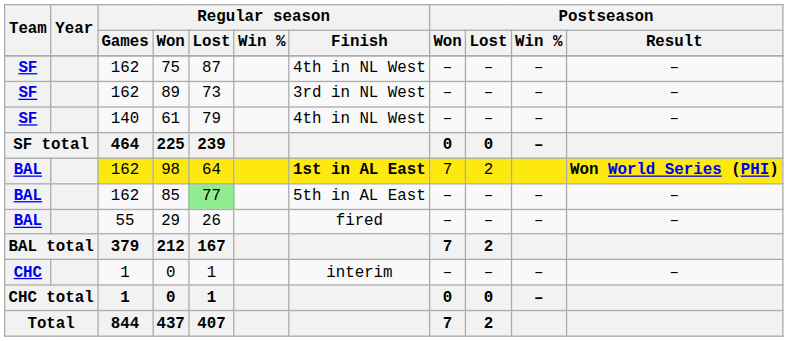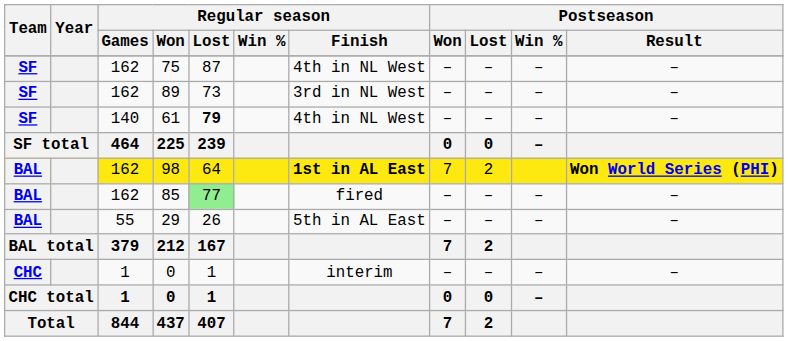61 | Regular season / Lost: normal -> bold
85 | Regular season / Finish: 5th in AL East -> fired
29 | Regular season / Finish: fired -> 5th in AL East
